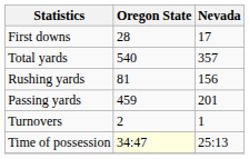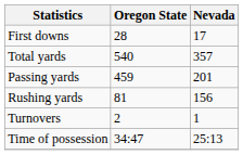rows swapped: Rushing yards <-> Passing yards
Time of possession | Oregon State: lightyellow background -> no background
